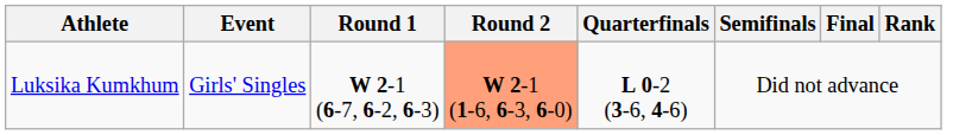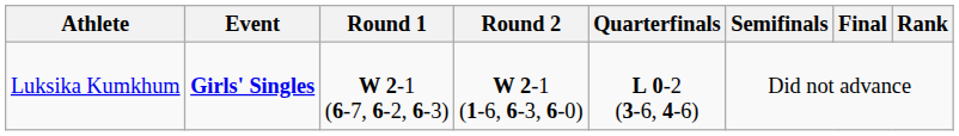Luksika Kumkhum | Event: normal -> bold
Luksika Kumkhum | Round 2: lightsalmon background -> no background
